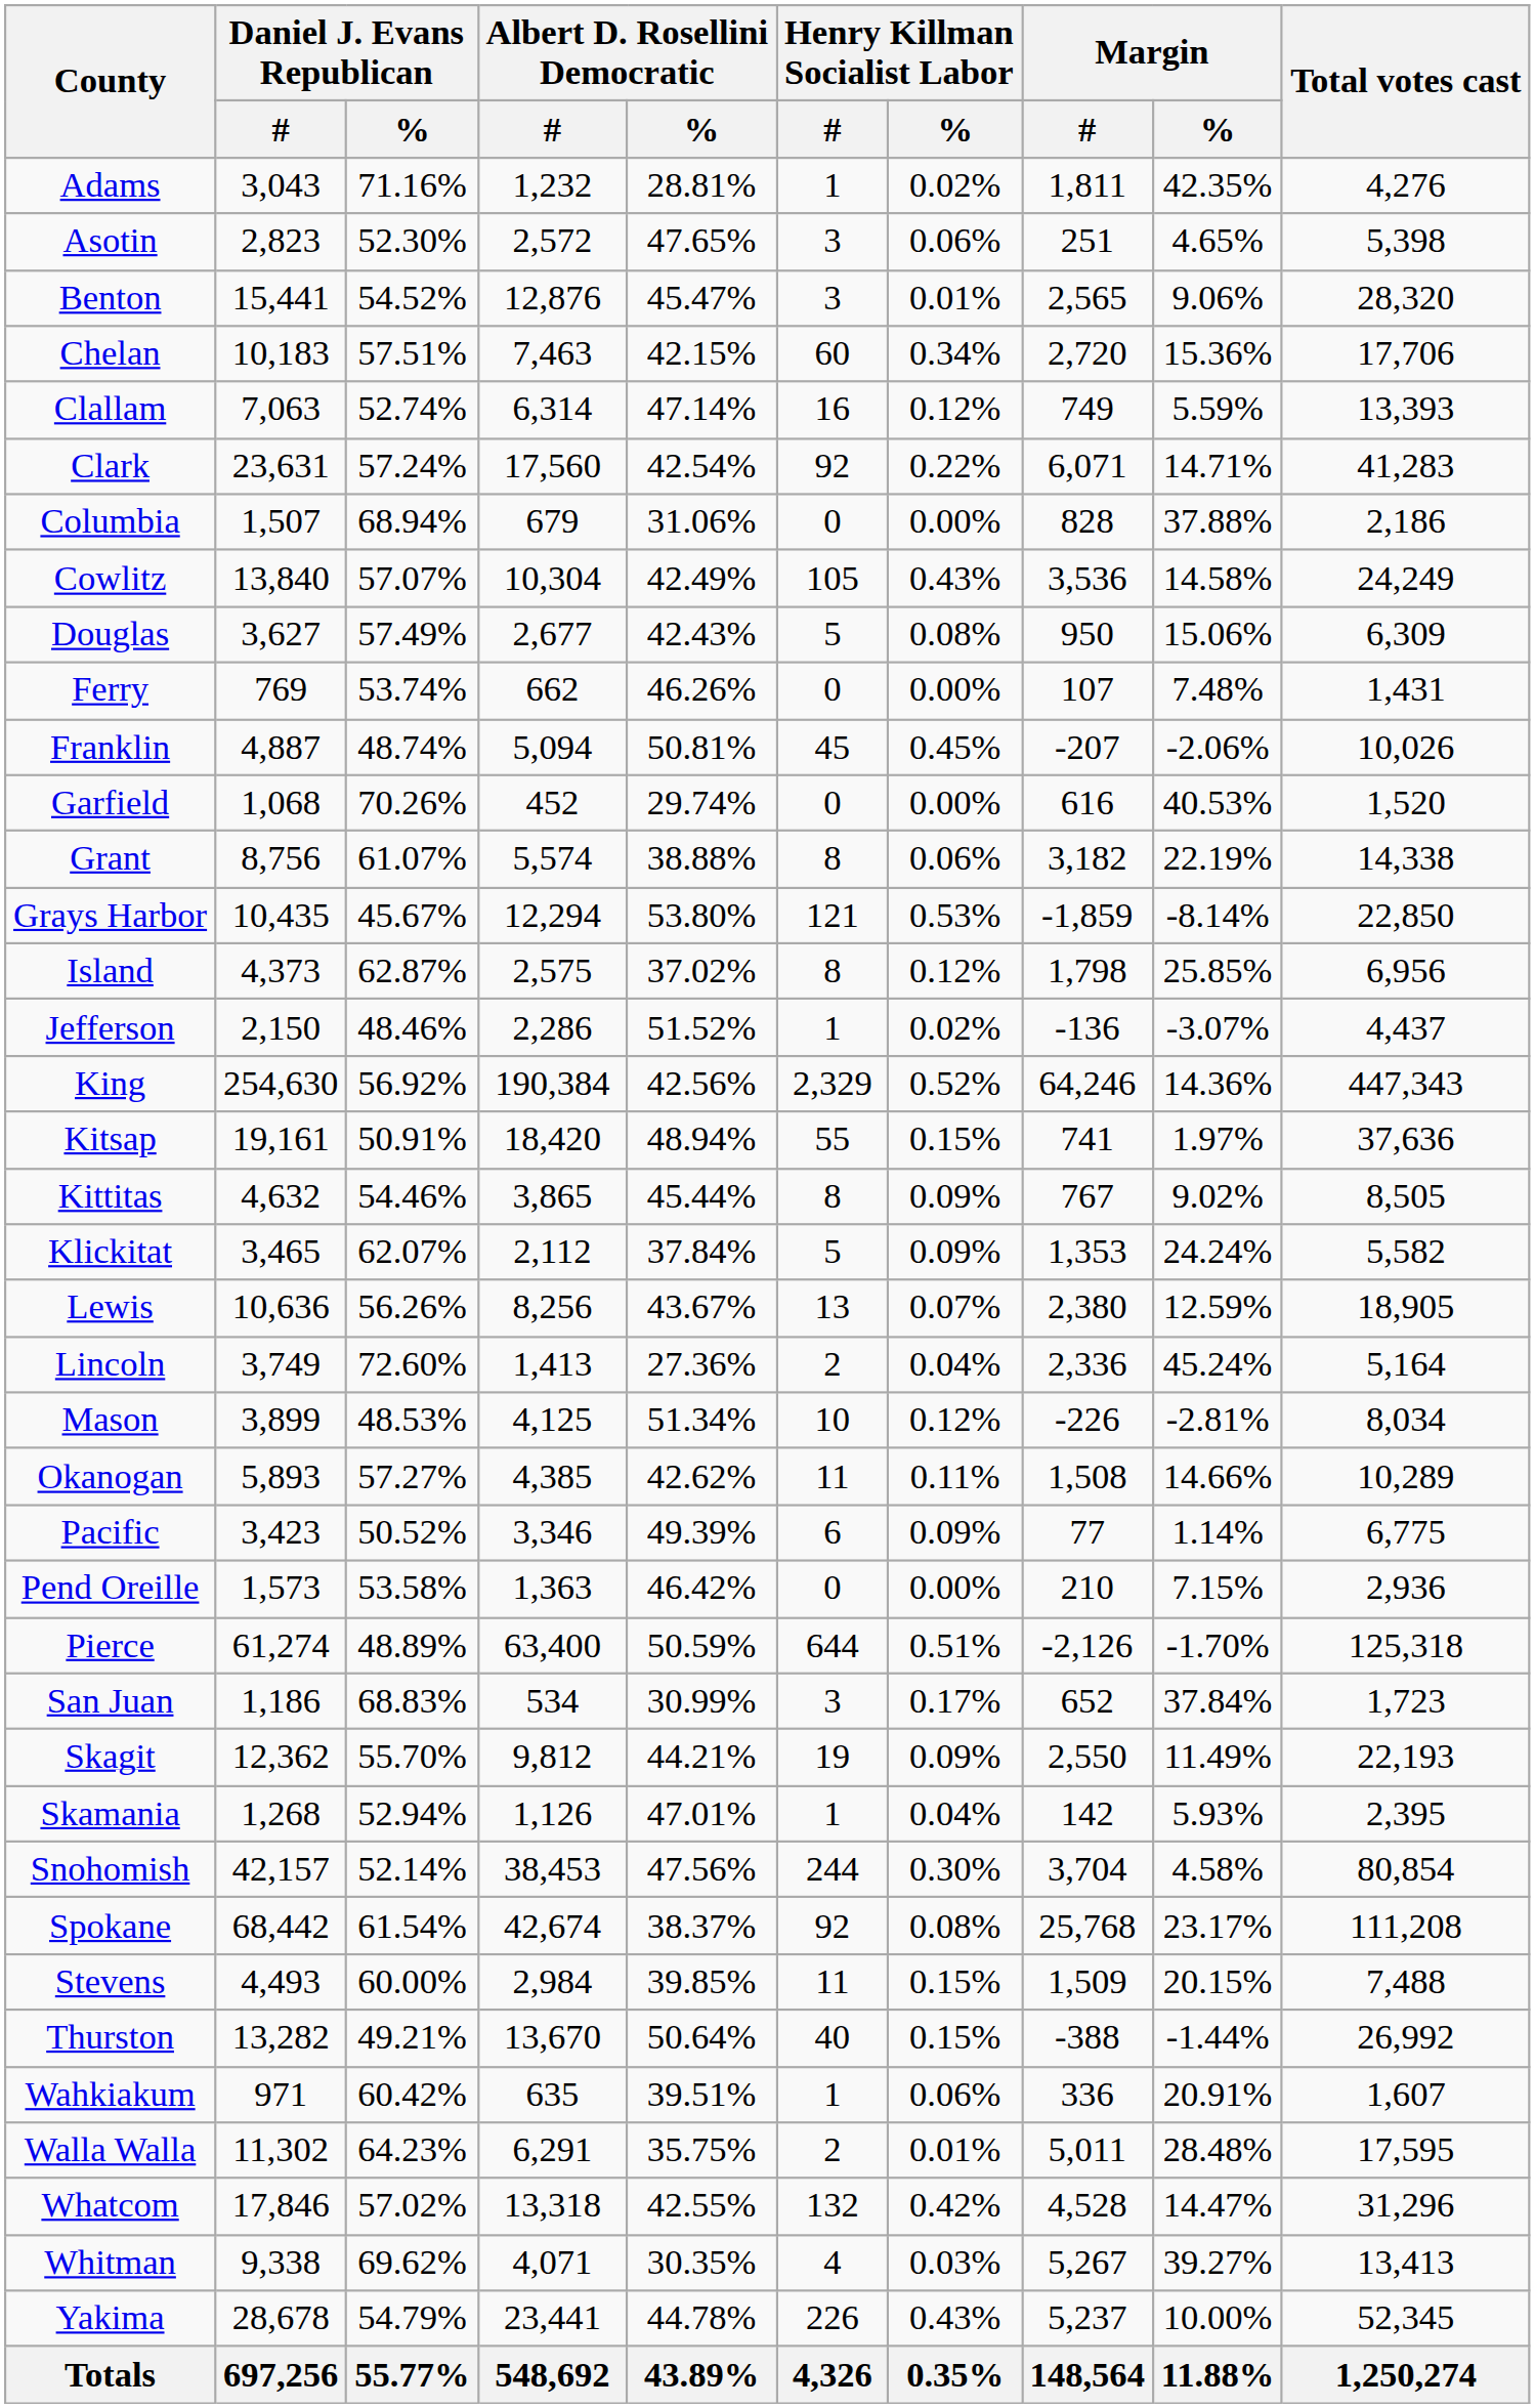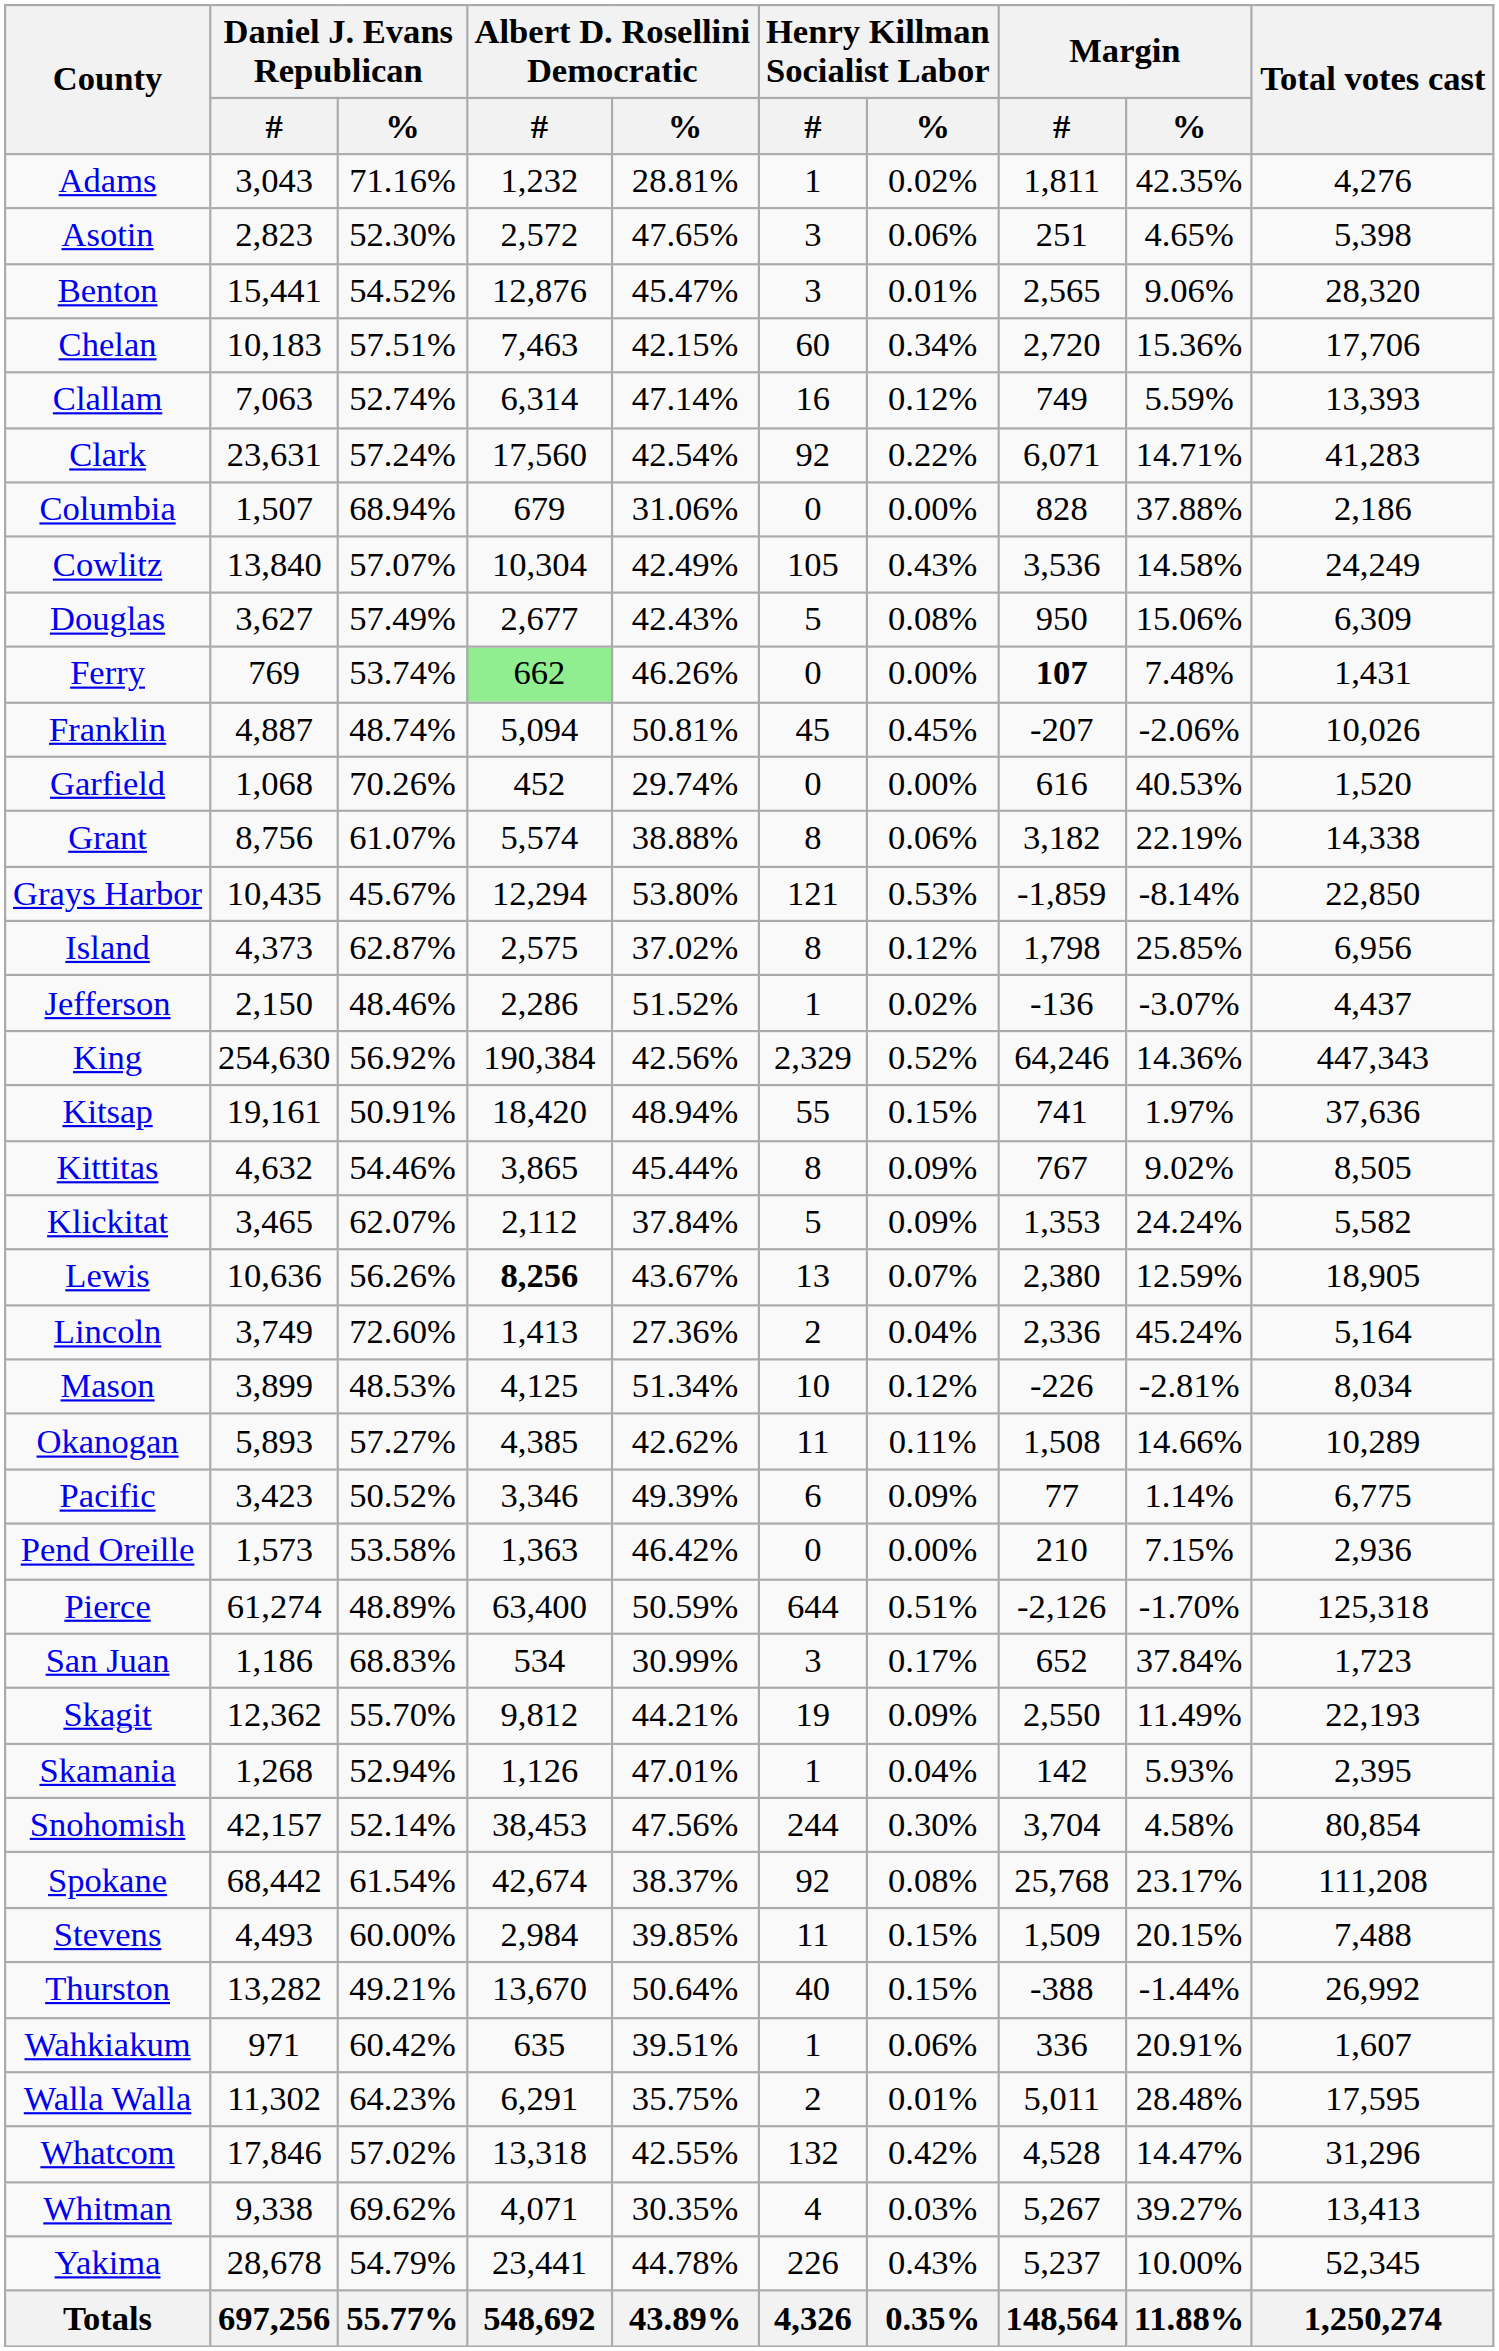Ferry | Albert D. Rosellini Democratic / #: no background -> lightgreen background
Ferry | Margin / #: normal -> bold
Lewis | Albert D. Rosellini Democratic / #: normal -> bold
